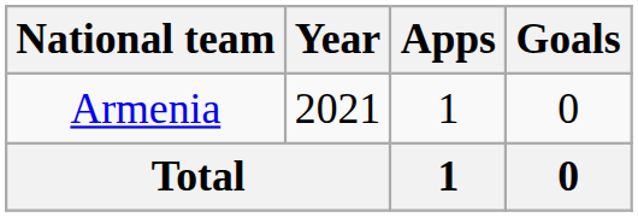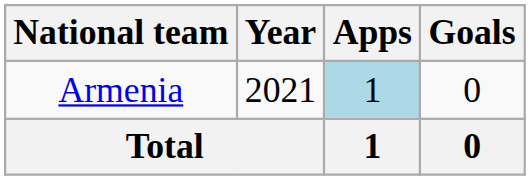Armenia | Apps: no background -> lightblue background
